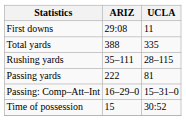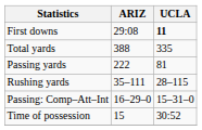First downs | UCLA: normal -> bold
rows swapped: Rushing yards <-> Passing yards
